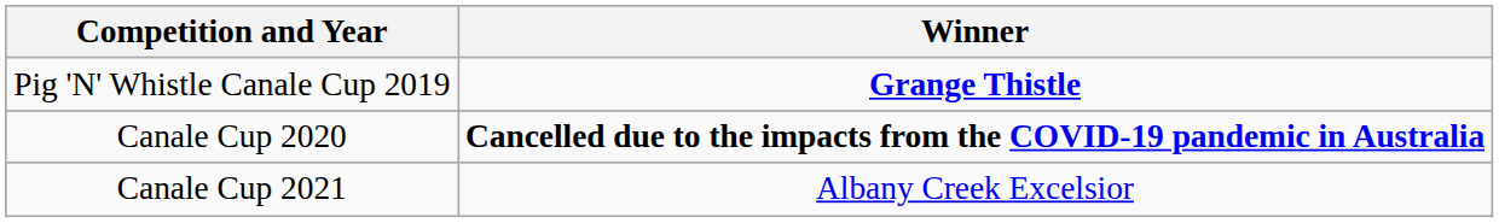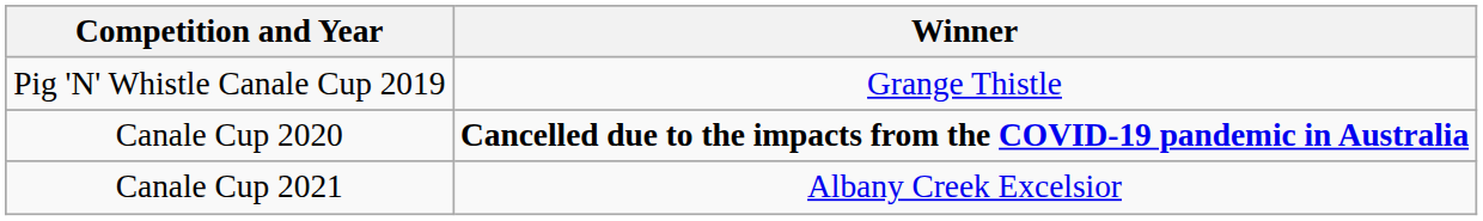Pig 'N' Whistle Canale Cup 2019 | Winner: bold -> normal
